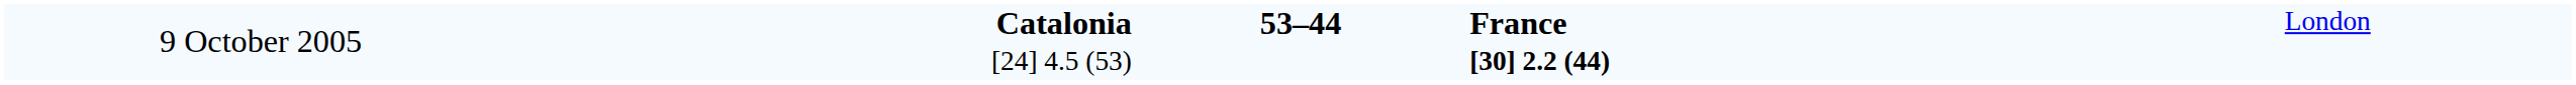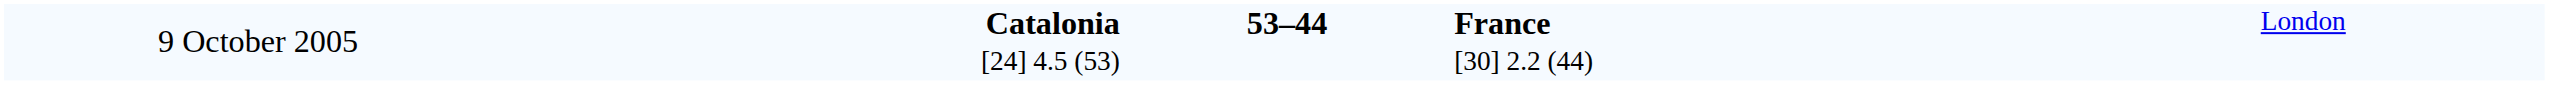[24] 4.5 (53) | column 4: bold -> normal
